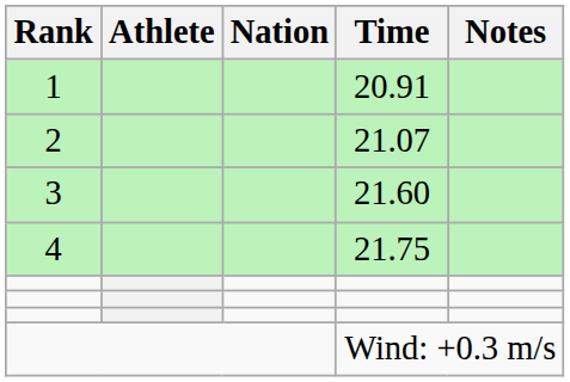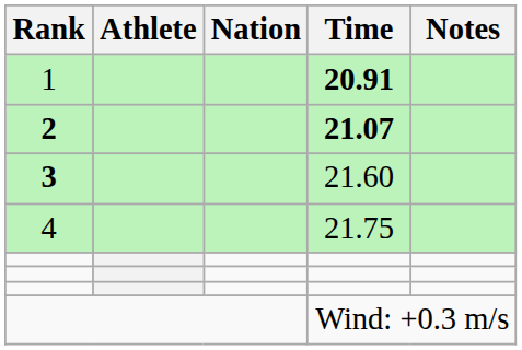20.91 | Time: normal -> bold
21.07 | Rank: normal -> bold
21.07 | Time: normal -> bold
21.60 | Rank: normal -> bold
